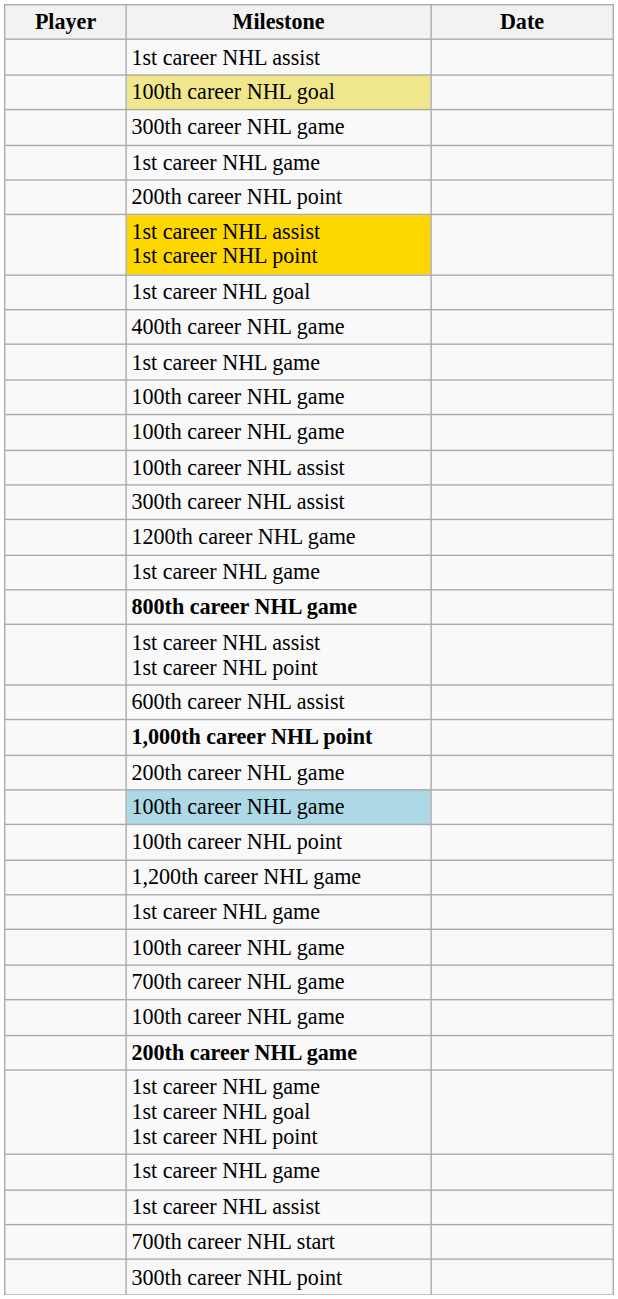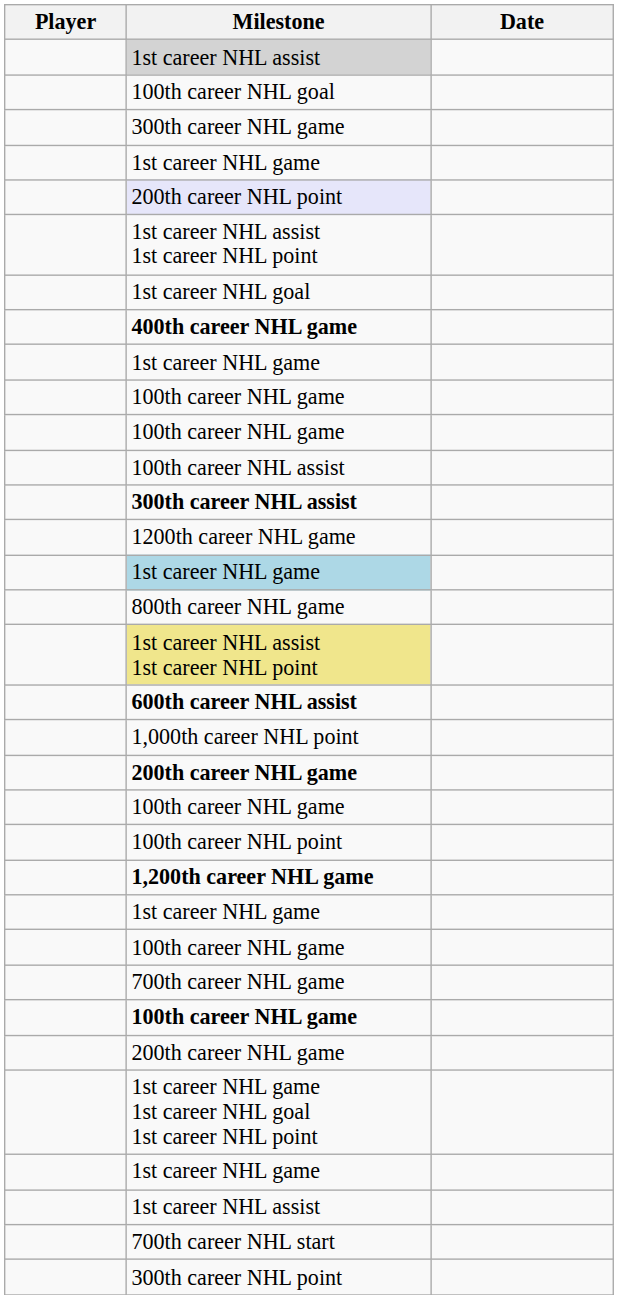row 2 | Milestone: no background -> lightgrey background
row 3 | Milestone: khaki background -> no background
row 6 | Milestone: no background -> lavender background
row 7 | Milestone: gold background -> no background
row 9 | Milestone: normal -> bold
row 14 | Milestone: normal -> bold
row 16 | Milestone: no background -> lightblue background
row 17 | Milestone: bold -> normal
row 18 | Milestone: no background -> khaki background
row 19 | Milestone: normal -> bold
row 20 | Milestone: bold -> normal
row 21 | Milestone: normal -> bold
row 22 | Milestone: lightblue background -> no background
row 24 | Milestone: normal -> bold
row 28 | Milestone: normal -> bold
row 29 | Milestone: bold -> normal
